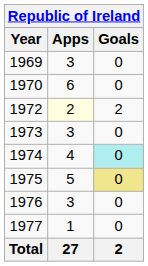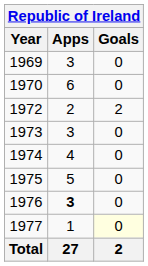1972 | Apps: lightyellow background -> no background
1974 | Goals: paleturquoise background -> no background
1975 | Goals: khaki background -> no background
1976 | Apps: normal -> bold
1977 | Goals: no background -> lightyellow background
